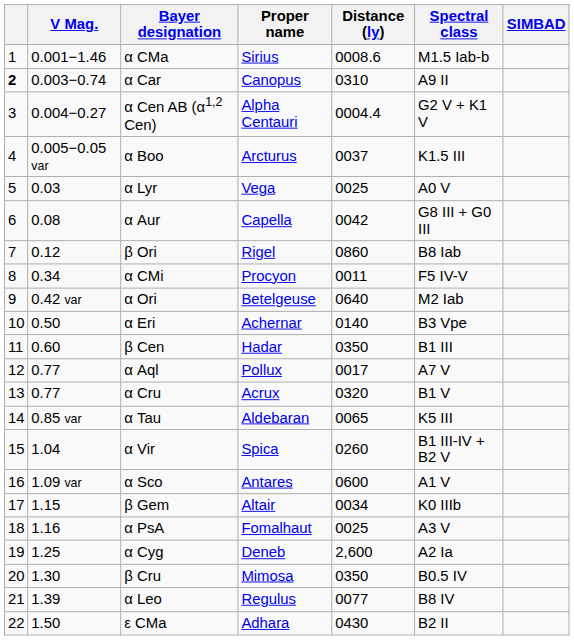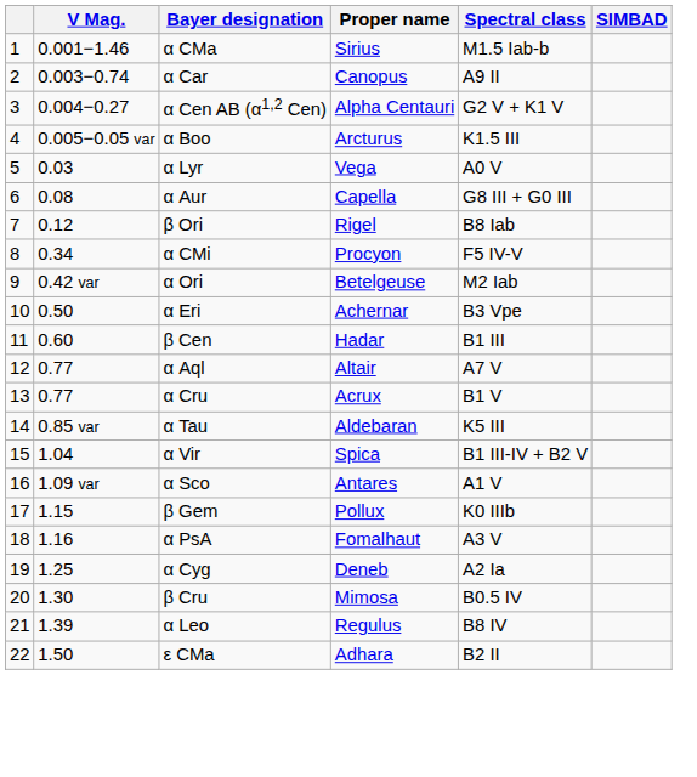- column: Distance (ly) | 0008.6 | 0310 | 0004.4 | 0037 | 0025 | 0042 | 0860 | 0011 | 0640 | 0140 | 0350 | 0017 | 0320 | 0065 | 0260 | 0600 | 0034 | 0025 | 2,600 | 0350 | 0077 | 0430
α Car | column 1: bold -> normal
α Aql | Proper name: Pollux -> Altair
β Gem | Proper name: Altair -> Pollux
